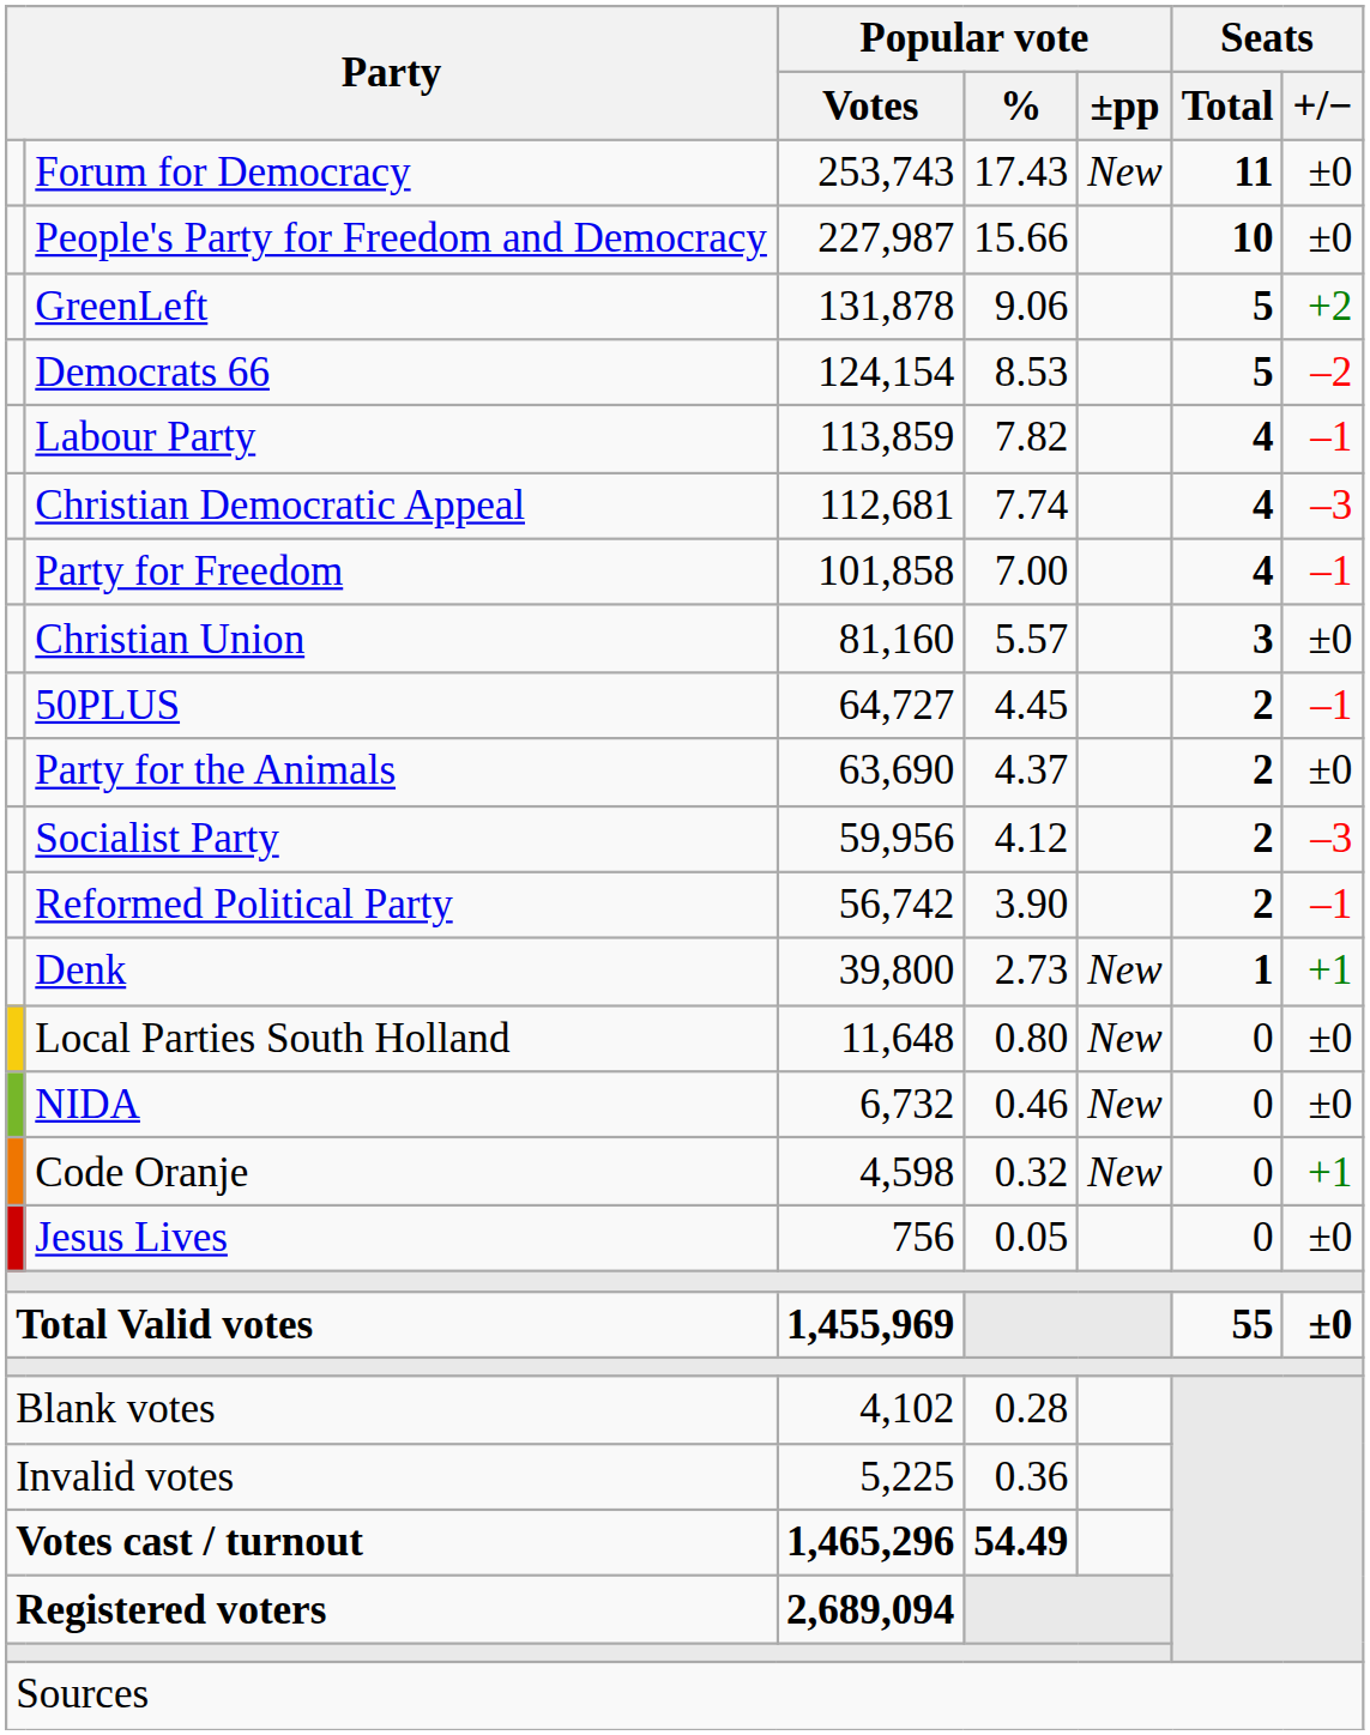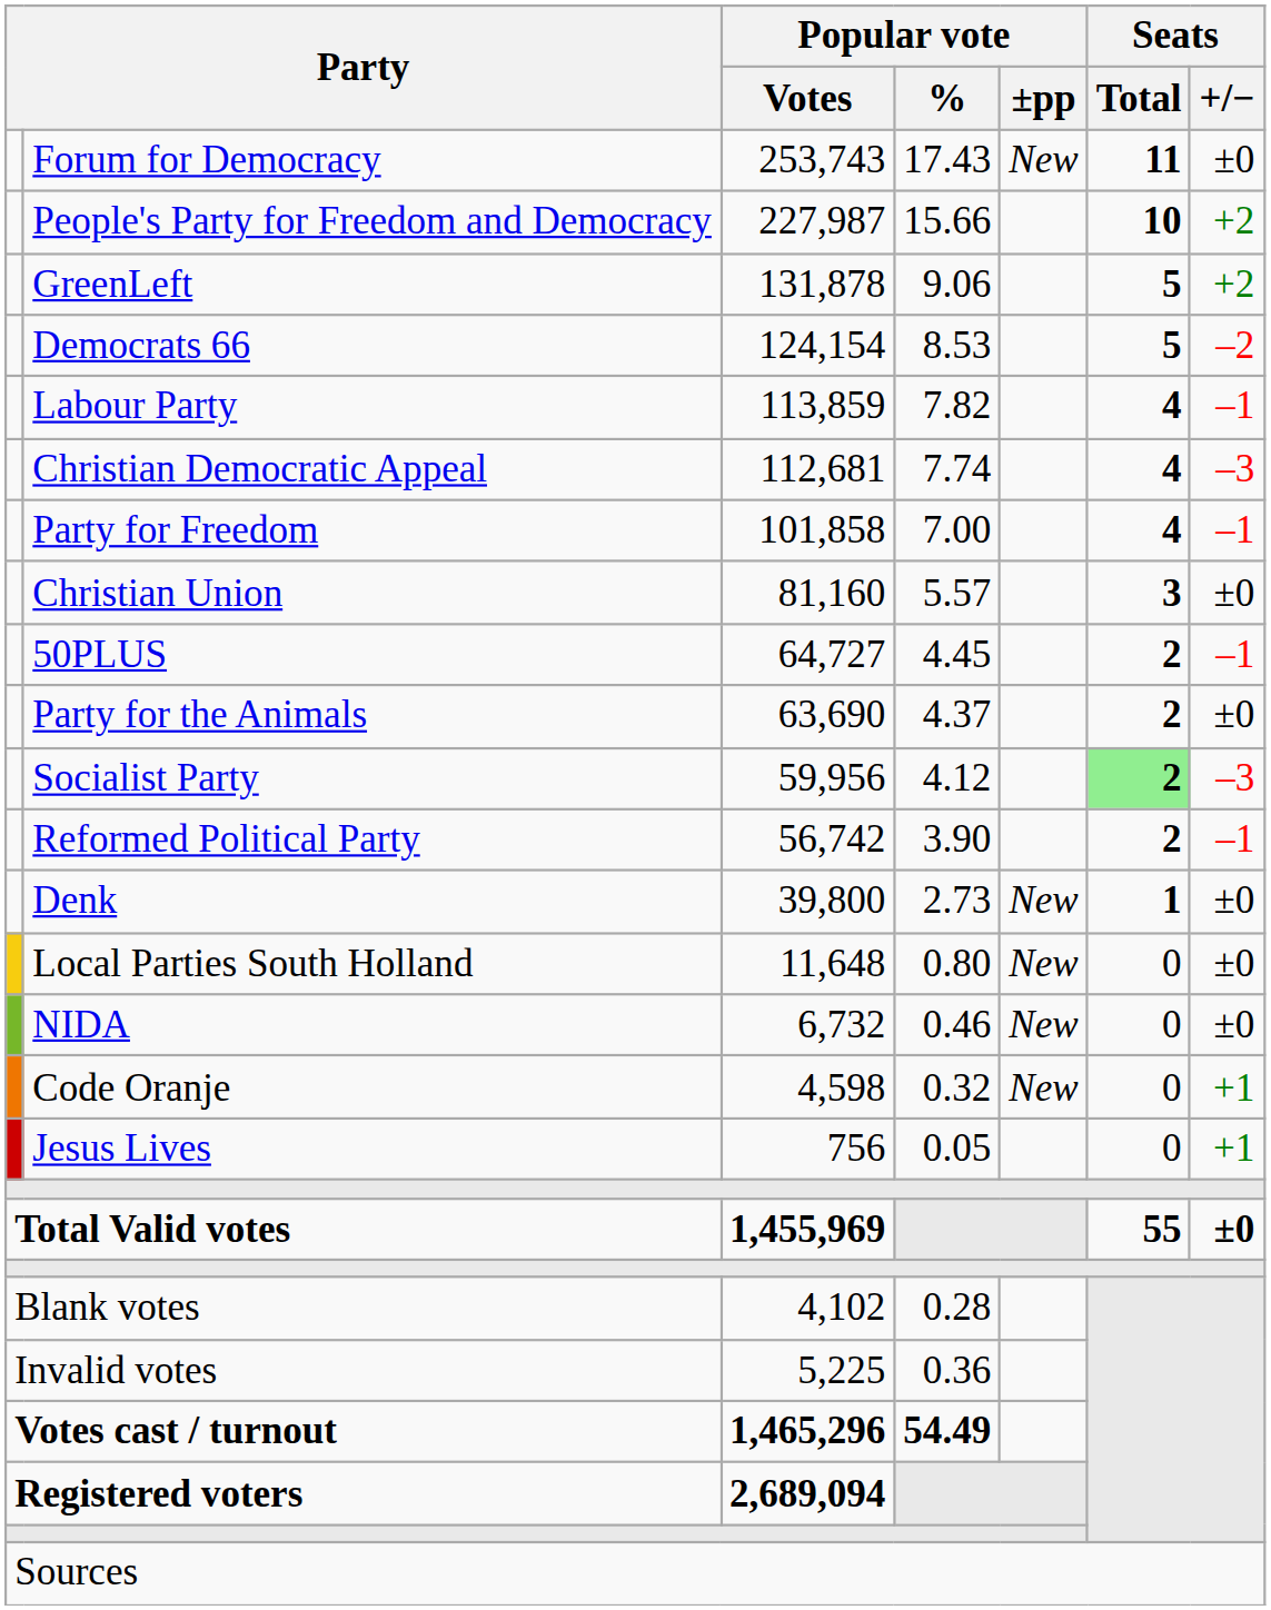People's Party for Freedom and Democracy | Seats / +/−: ±0 -> +2
Socialist Party | Seats / Total: no background -> lightgreen background
Denk | Seats / +/−: +1 -> ±0
Jesus Lives | Seats / +/−: ±0 -> +1
